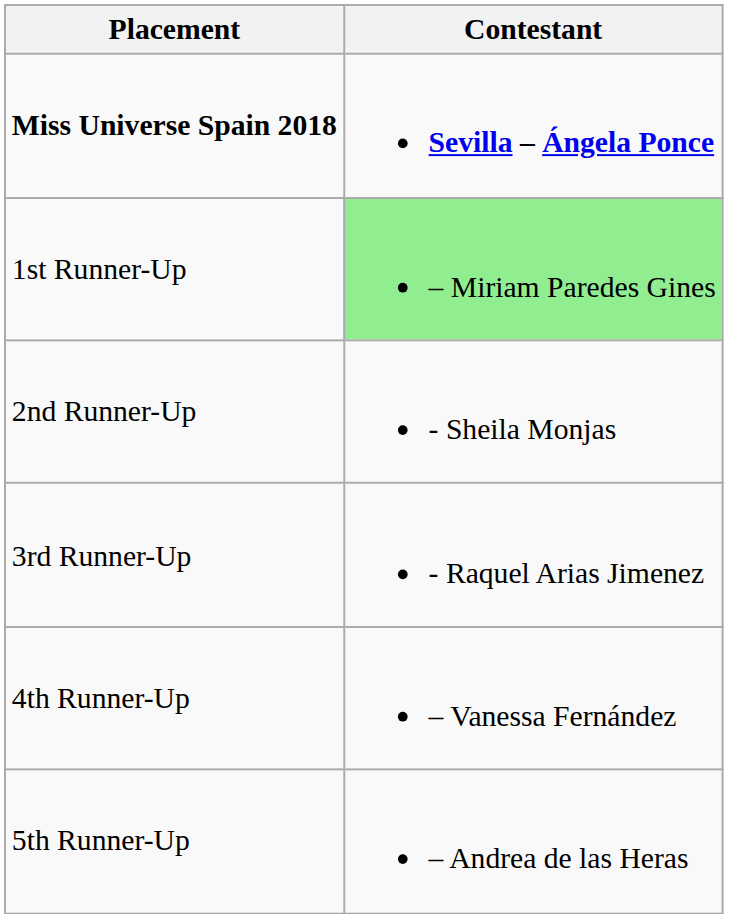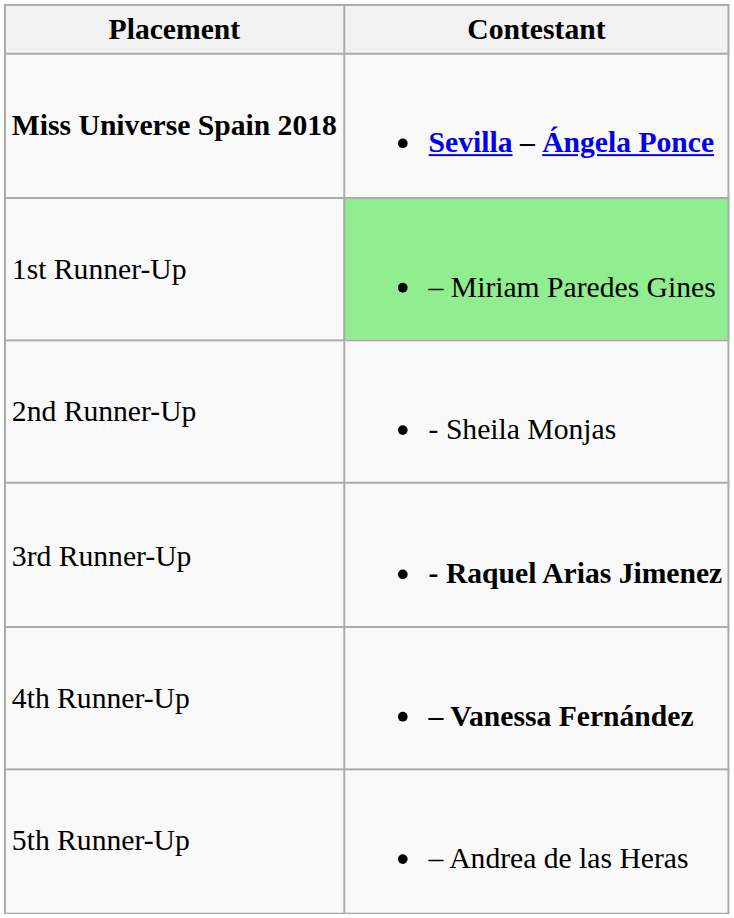3rd Runner-Up | Contestant: normal -> bold
4th Runner-Up | Contestant: normal -> bold
